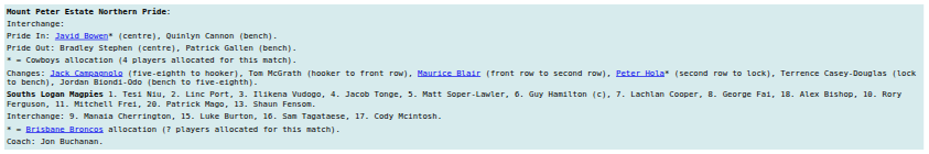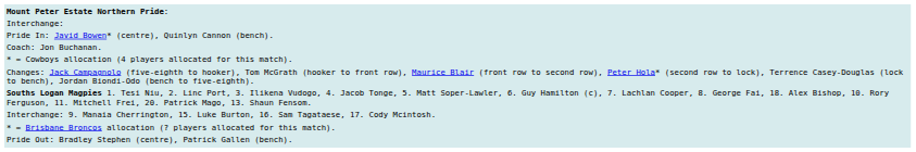row 4 | column 1: Pride Out: Bradley Stephen (centre), Patrick Gallen (bench). -> Coach: Jon Buchanan.
row 10 | column 1: Coach: Jon Buchanan. -> Pride Out: Bradley Stephen (centre), Patrick Gallen (bench).
